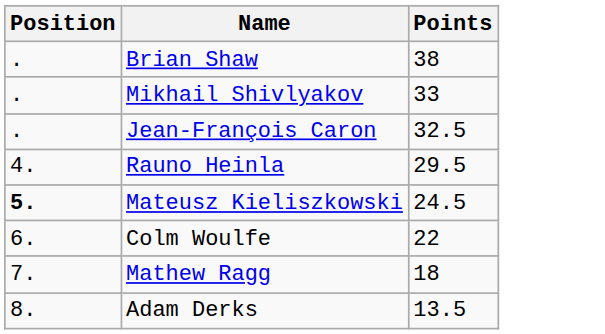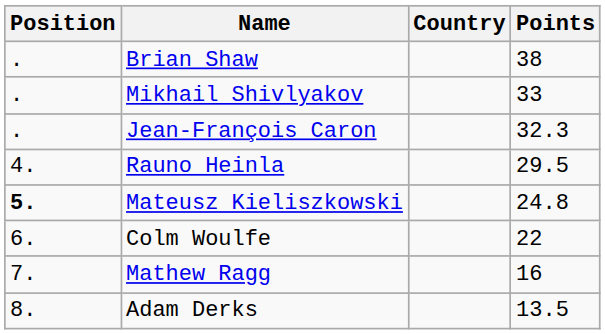+ column: Country
Jean-François Caron | Points: 32.5 -> 32.3
Mateusz Kieliszkowski | Points: 24.5 -> 24.8
Mathew Ragg | Points: 18 -> 16
